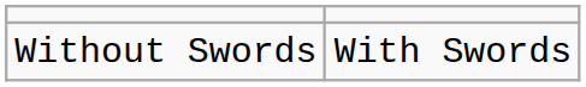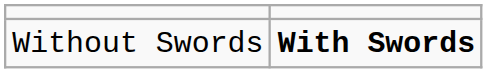Without Swords | column 2: normal -> bold
